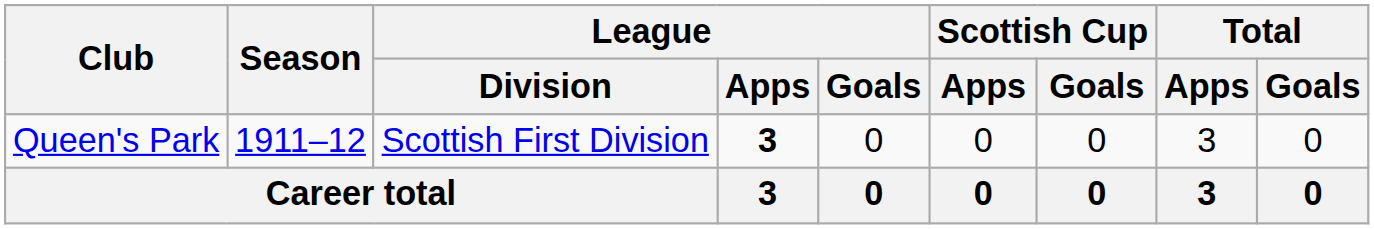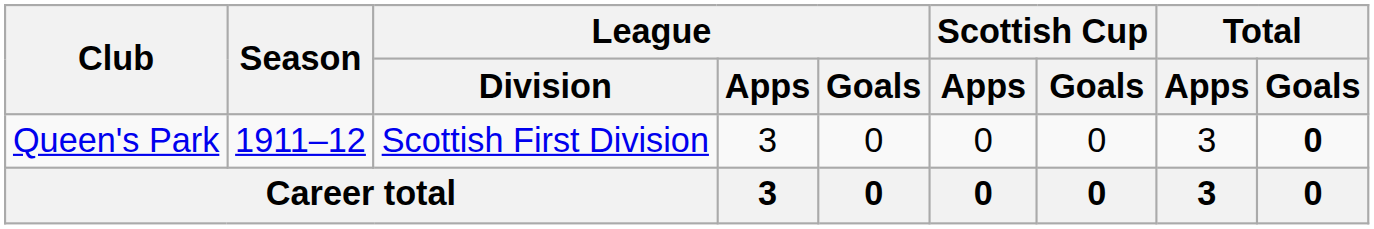Queen's Park | League / Apps: bold -> normal
Queen's Park | Total / Goals: normal -> bold
